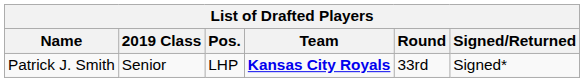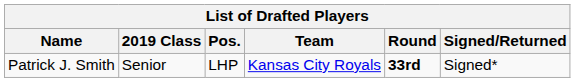Patrick J. Smith | Team: bold -> normal
Patrick J. Smith | Round: normal -> bold
